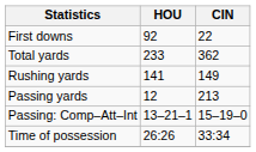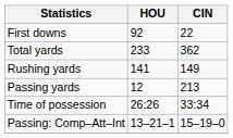rows swapped: Passing: Comp–Att–Int <-> Time of possession
